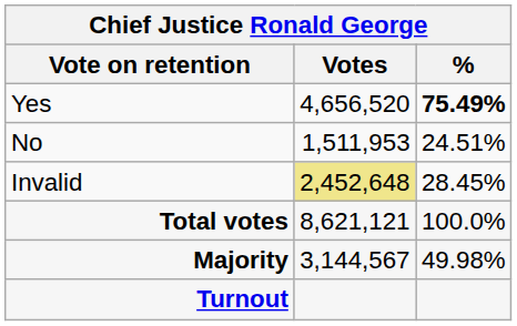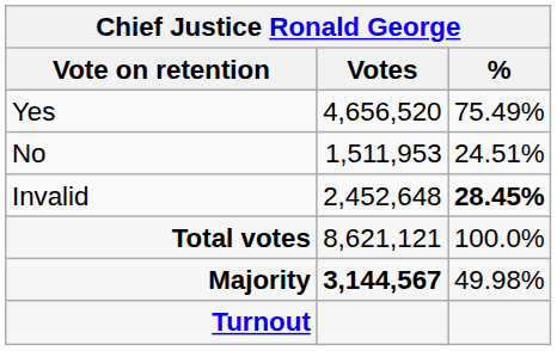Yes | %: bold -> normal
Invalid | Votes: khaki background -> no background
Invalid | %: normal -> bold
Majority | Votes: normal -> bold
